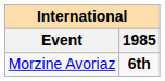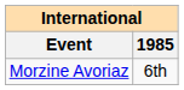Morzine Avoriaz | 1985: bold -> normal
